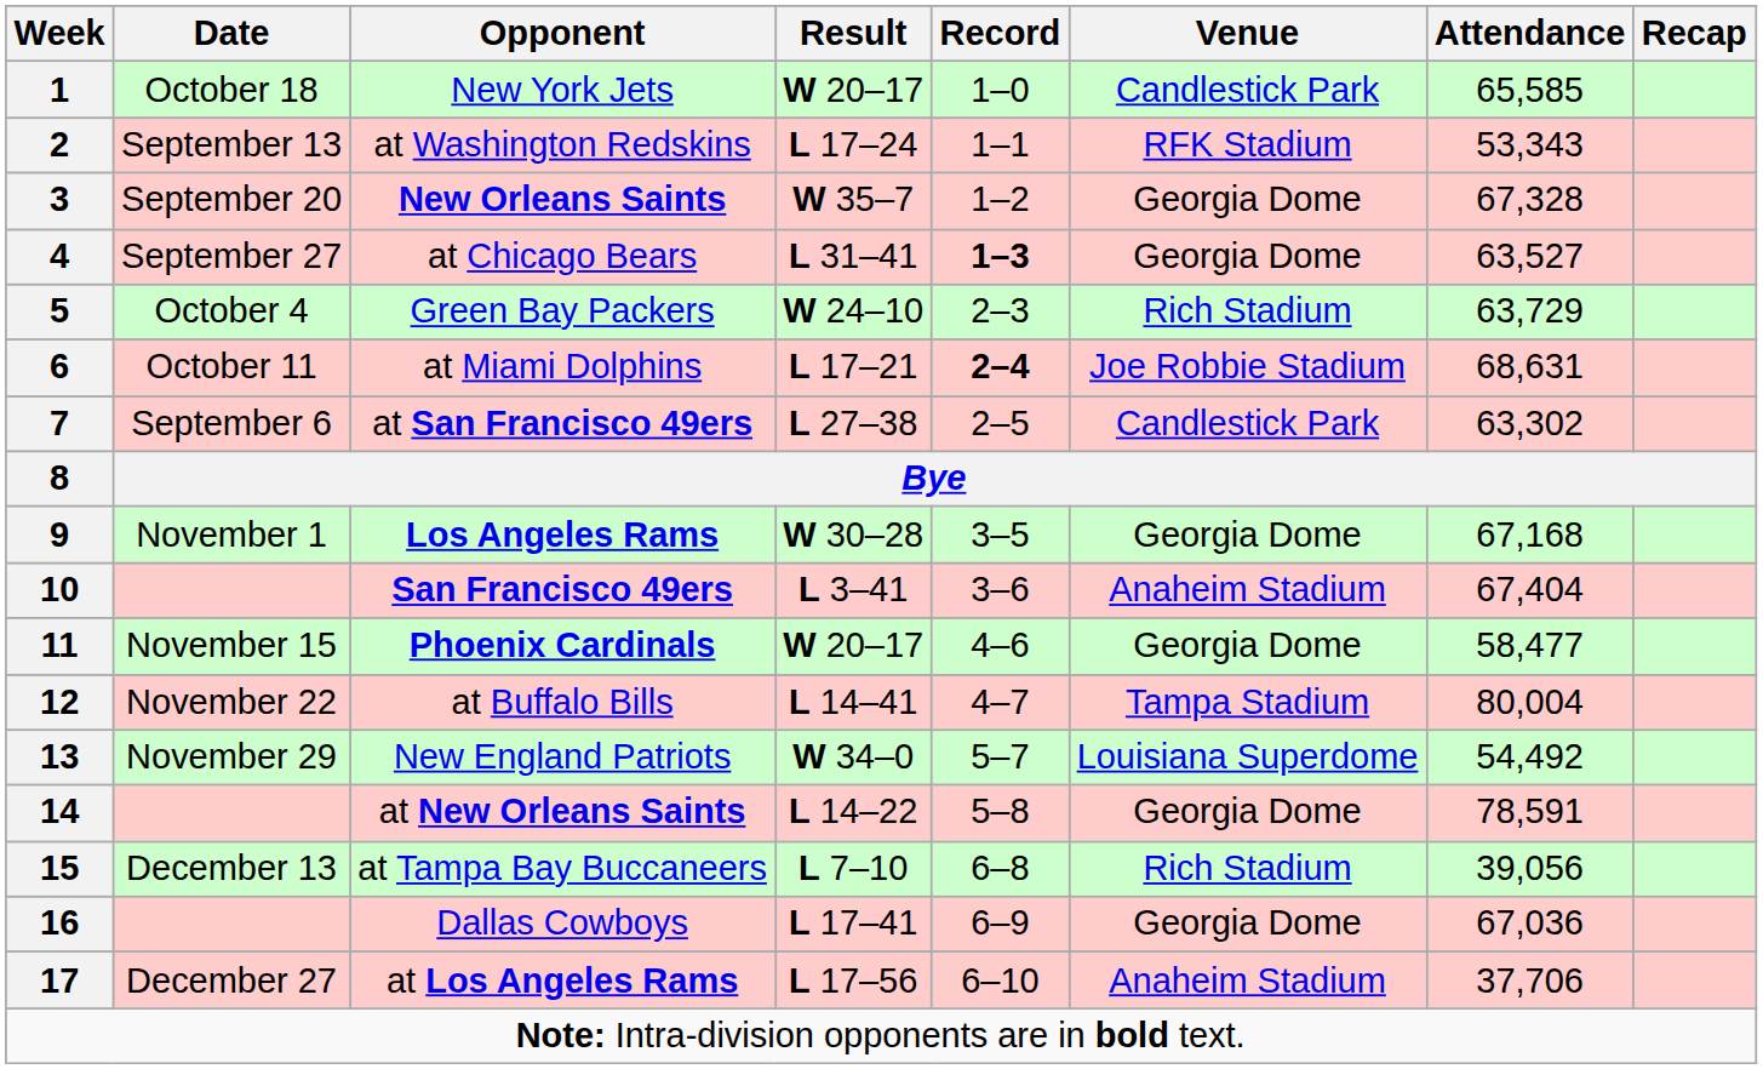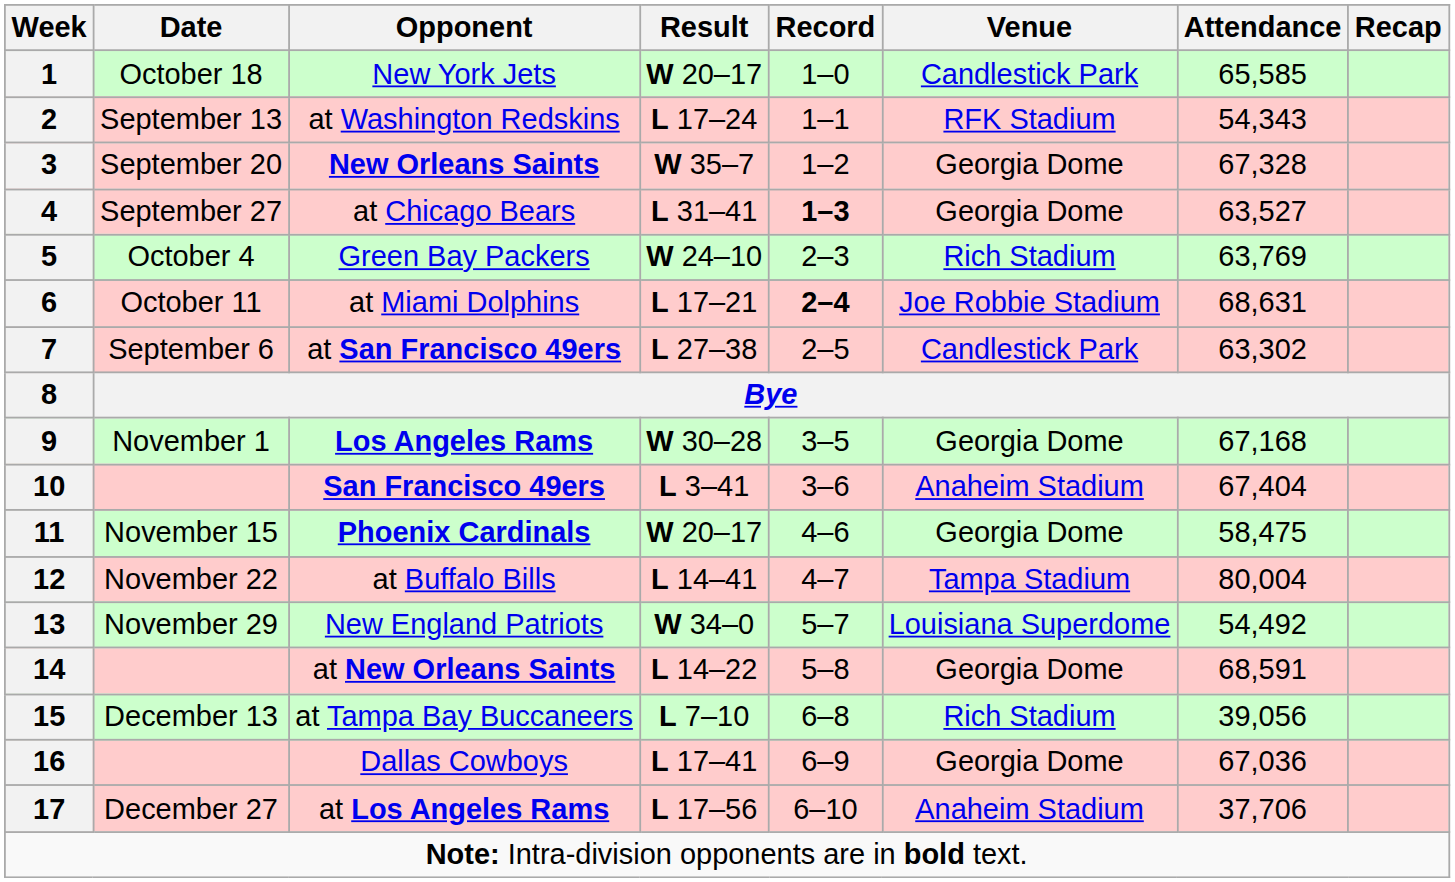2 | Attendance: 53,343 -> 54,343
5 | Attendance: 63,729 -> 63,769
11 | Attendance: 58,477 -> 58,475
14 | Attendance: 78,591 -> 68,591
